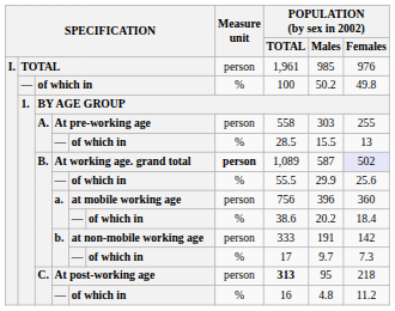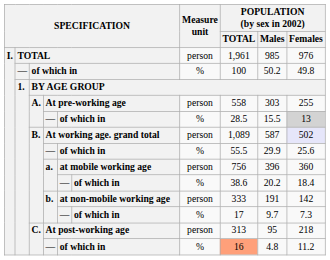A. / — | POPULATION (by sex in 2002) / Females: no background -> lightgrey background
At working age. grand total | Measure unit: bold -> normal
At post-working age | POPULATION (by sex in 2002) / TOTAL: bold -> normal
C. / — | POPULATION (by sex in 2002) / TOTAL: no background -> lightsalmon background
